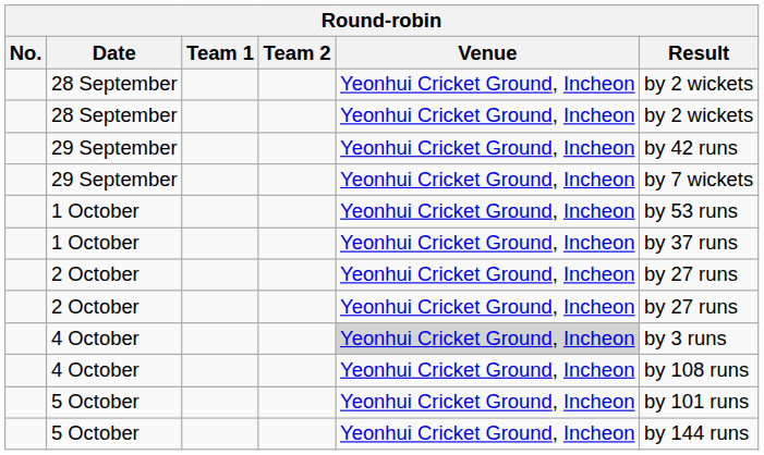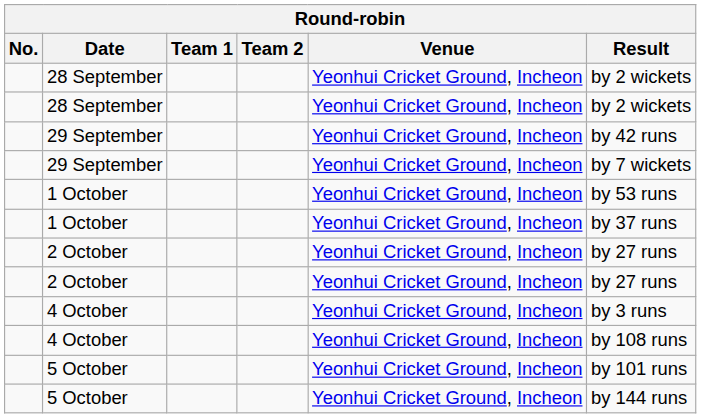row 11 | Venue: lightgrey background -> no background
